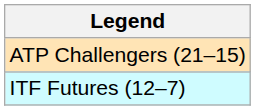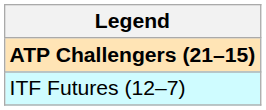row 2 | column 1: normal -> bold
